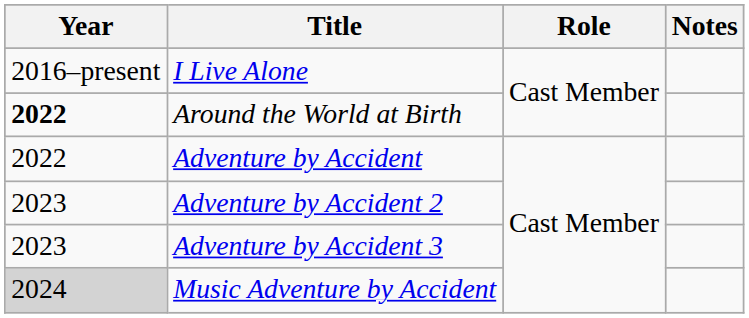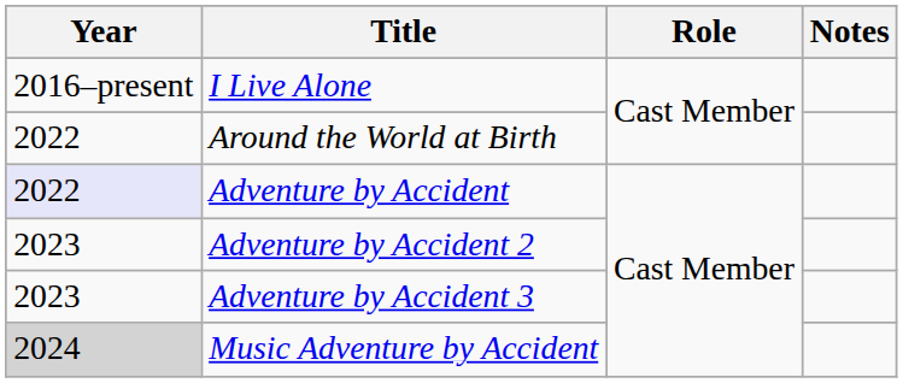Around the World at Birth | Year: bold -> normal
Adventure by Accident | Year: no background -> lavender background
